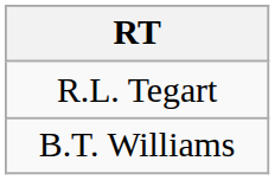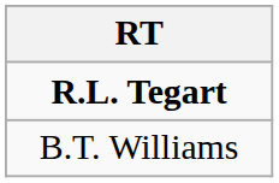row 2 | column 1: normal -> bold
